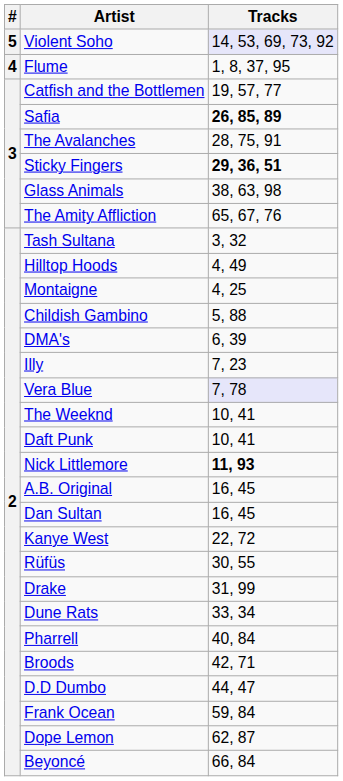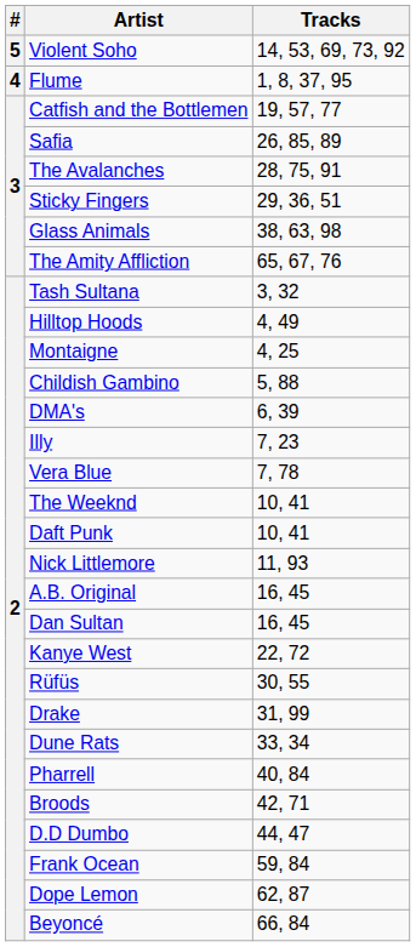Violent Soho | Tracks: lavender background -> no background
Safia | Tracks: bold -> normal
Sticky Fingers | Tracks: bold -> normal
Vera Blue | Tracks: lavender background -> no background
Nick Littlemore | Tracks: bold -> normal
